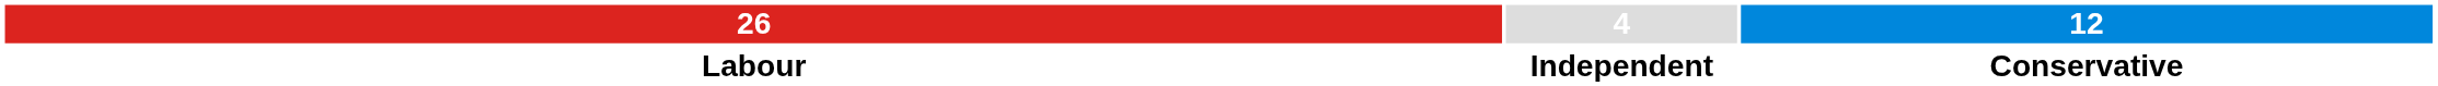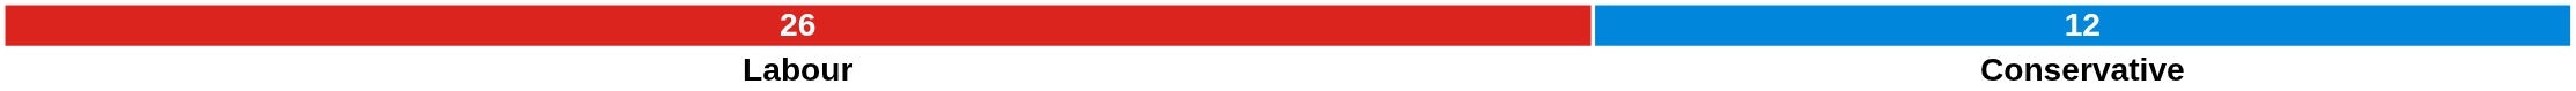- column: 4 | Independent
